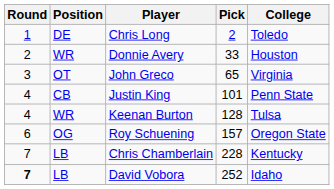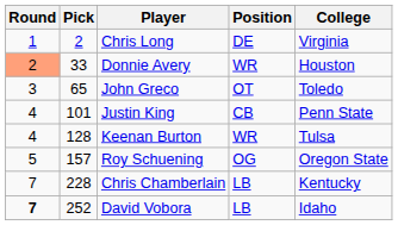columns swapped: Pick <-> Position
Chris Long | College: Toledo -> Virginia
Donnie Avery | Round: no background -> lightsalmon background
John Greco | College: Virginia -> Toledo
Roy Schuening | Round: 6 -> 5
